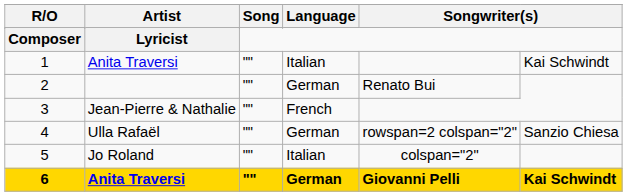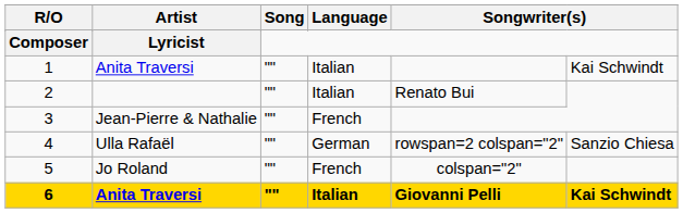2 | Language: German -> Italian
5 | Language: Italian -> French
6 | Language: German -> Italian
